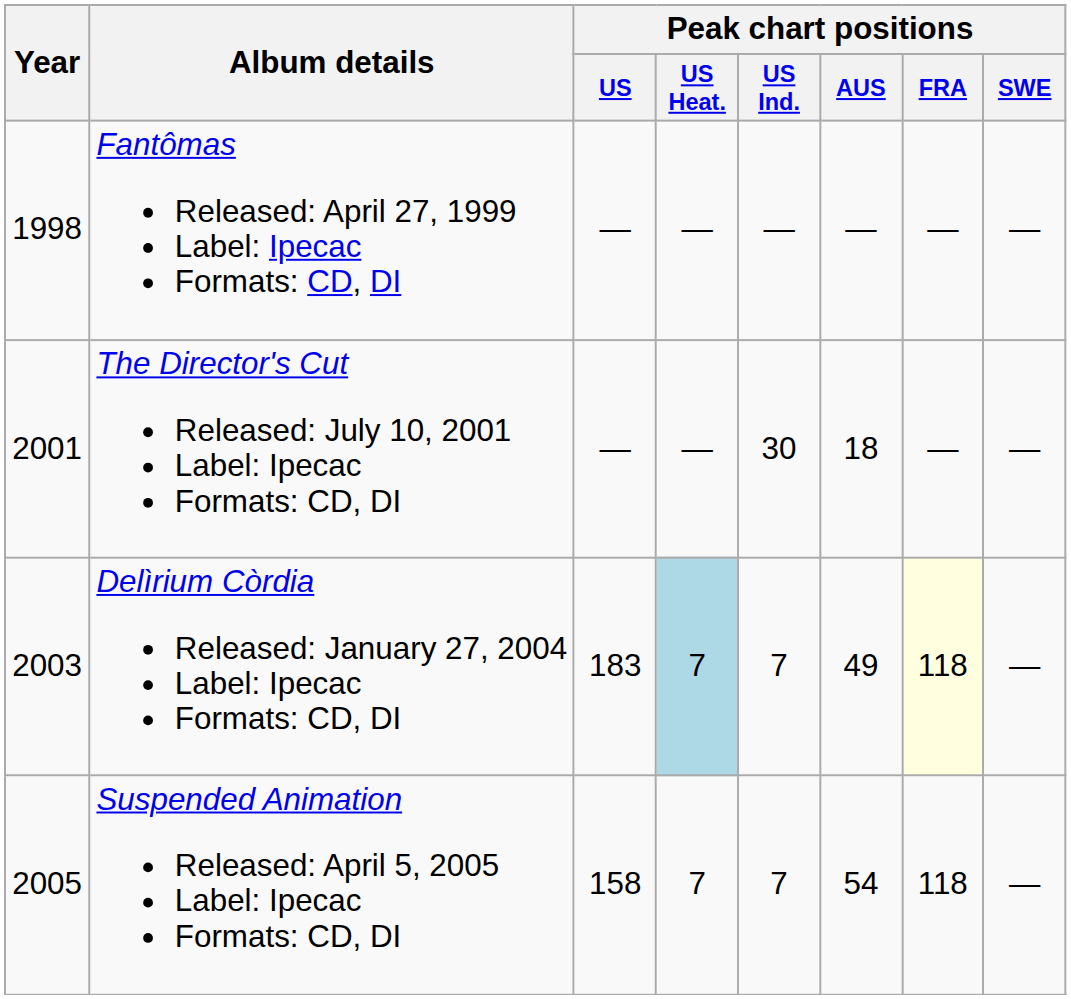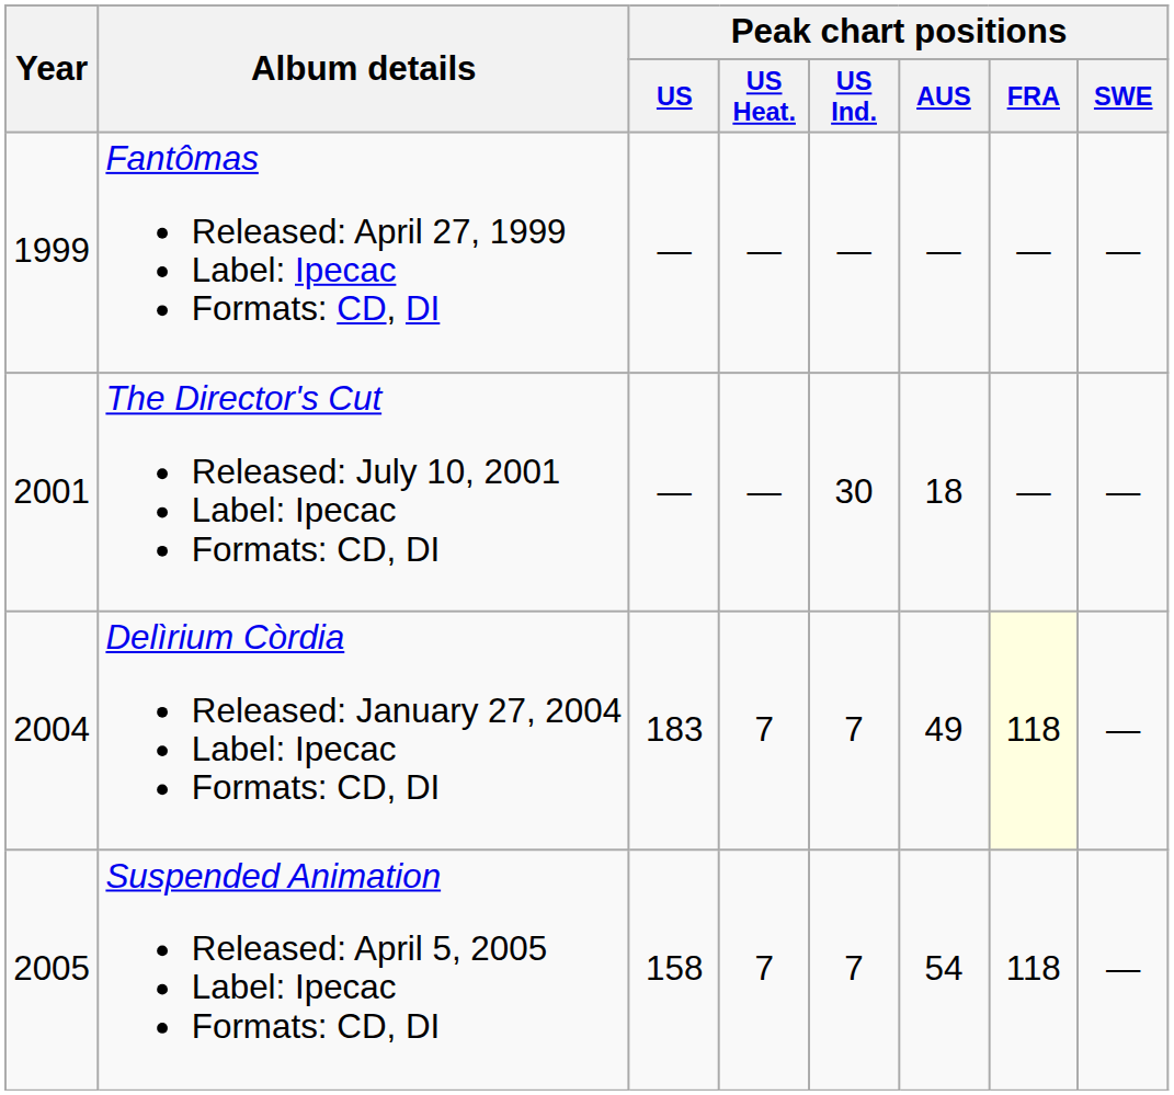row 3 | Year: 1998 -> 1999
row 5 | Year: 2003 -> 2004
row 5 | Peak chart positions / US Heat.: lightblue background -> no background
